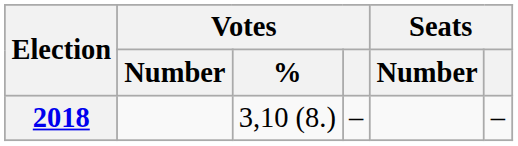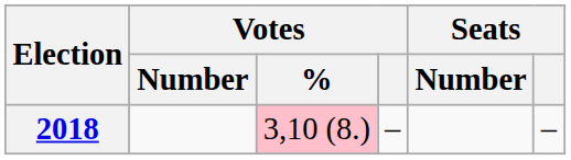2018 | Votes / %: no background -> pink background
